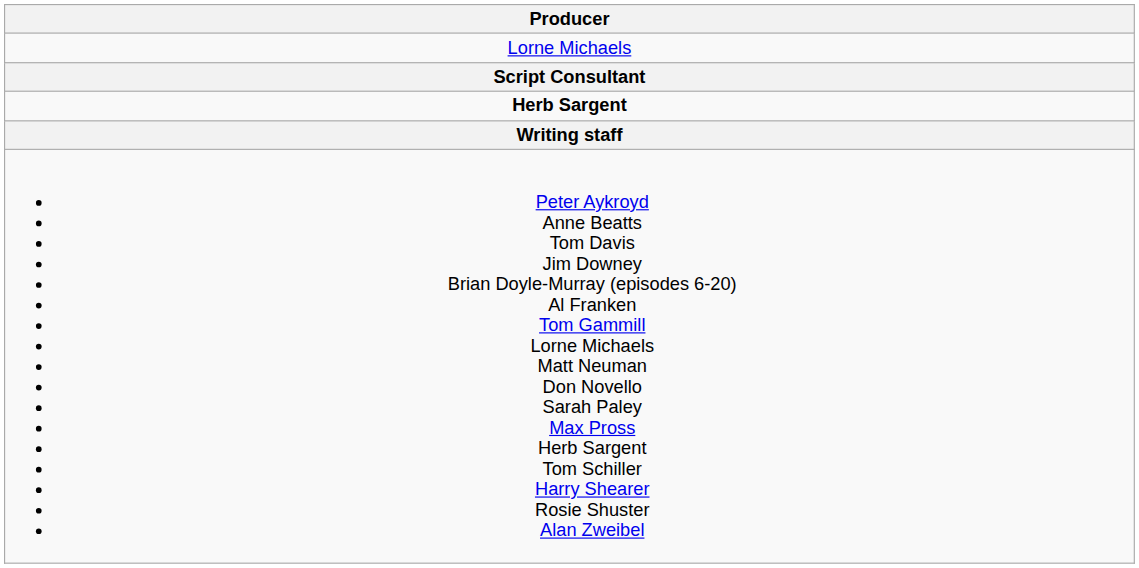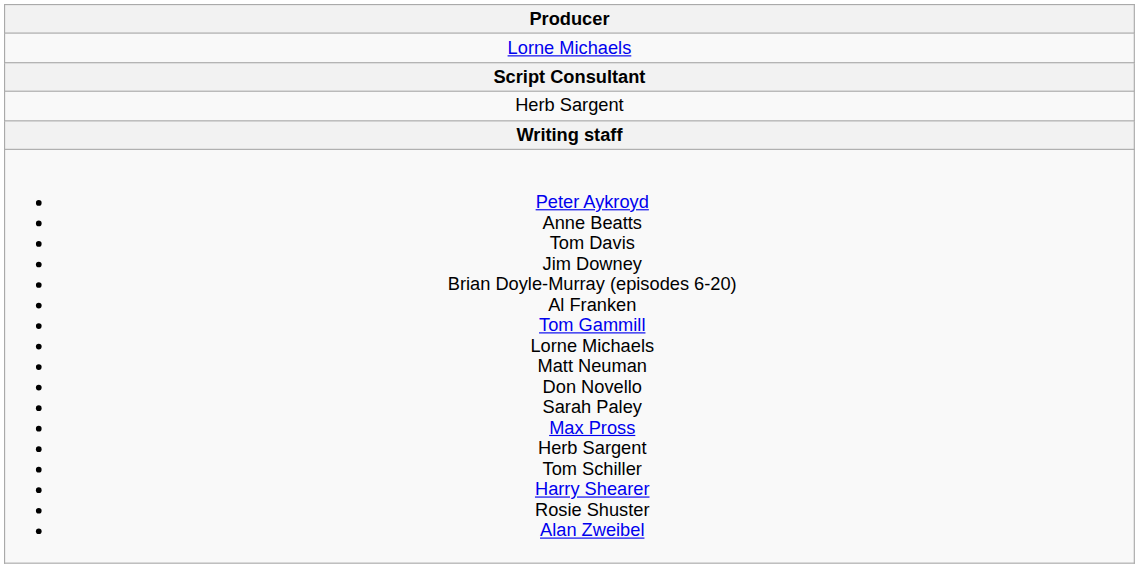row 4 | column 1: bold -> normal
